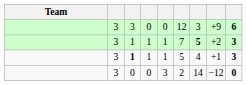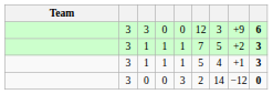row 3 | column 7: bold -> normal
row 4 | column 3: bold -> normal
